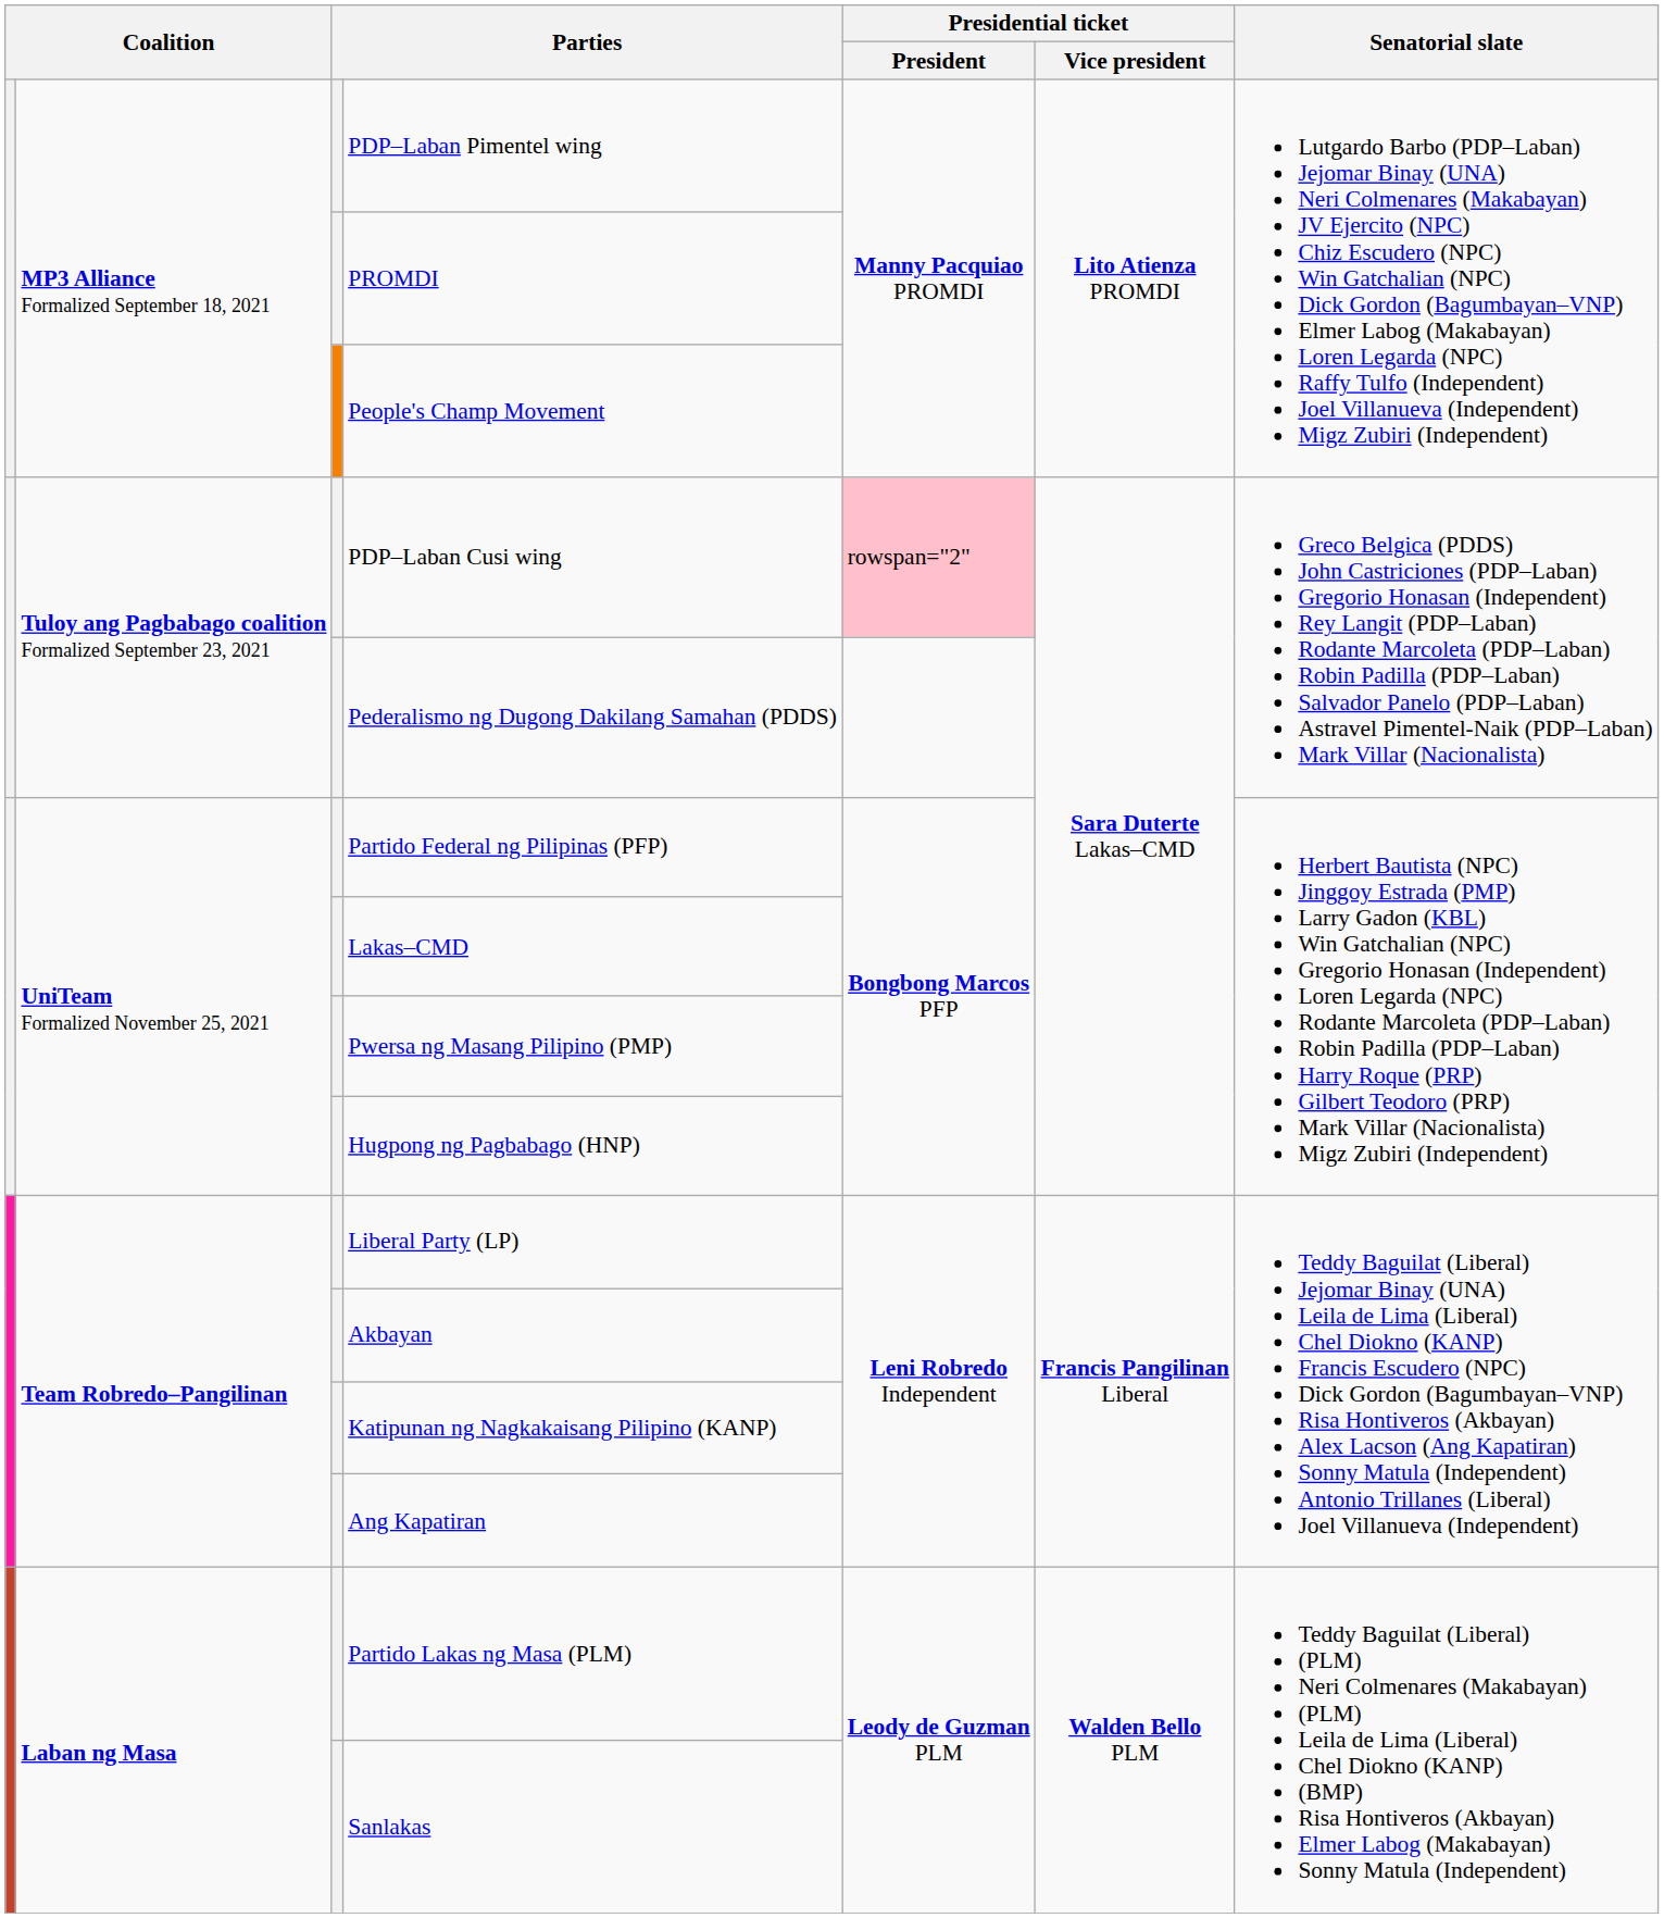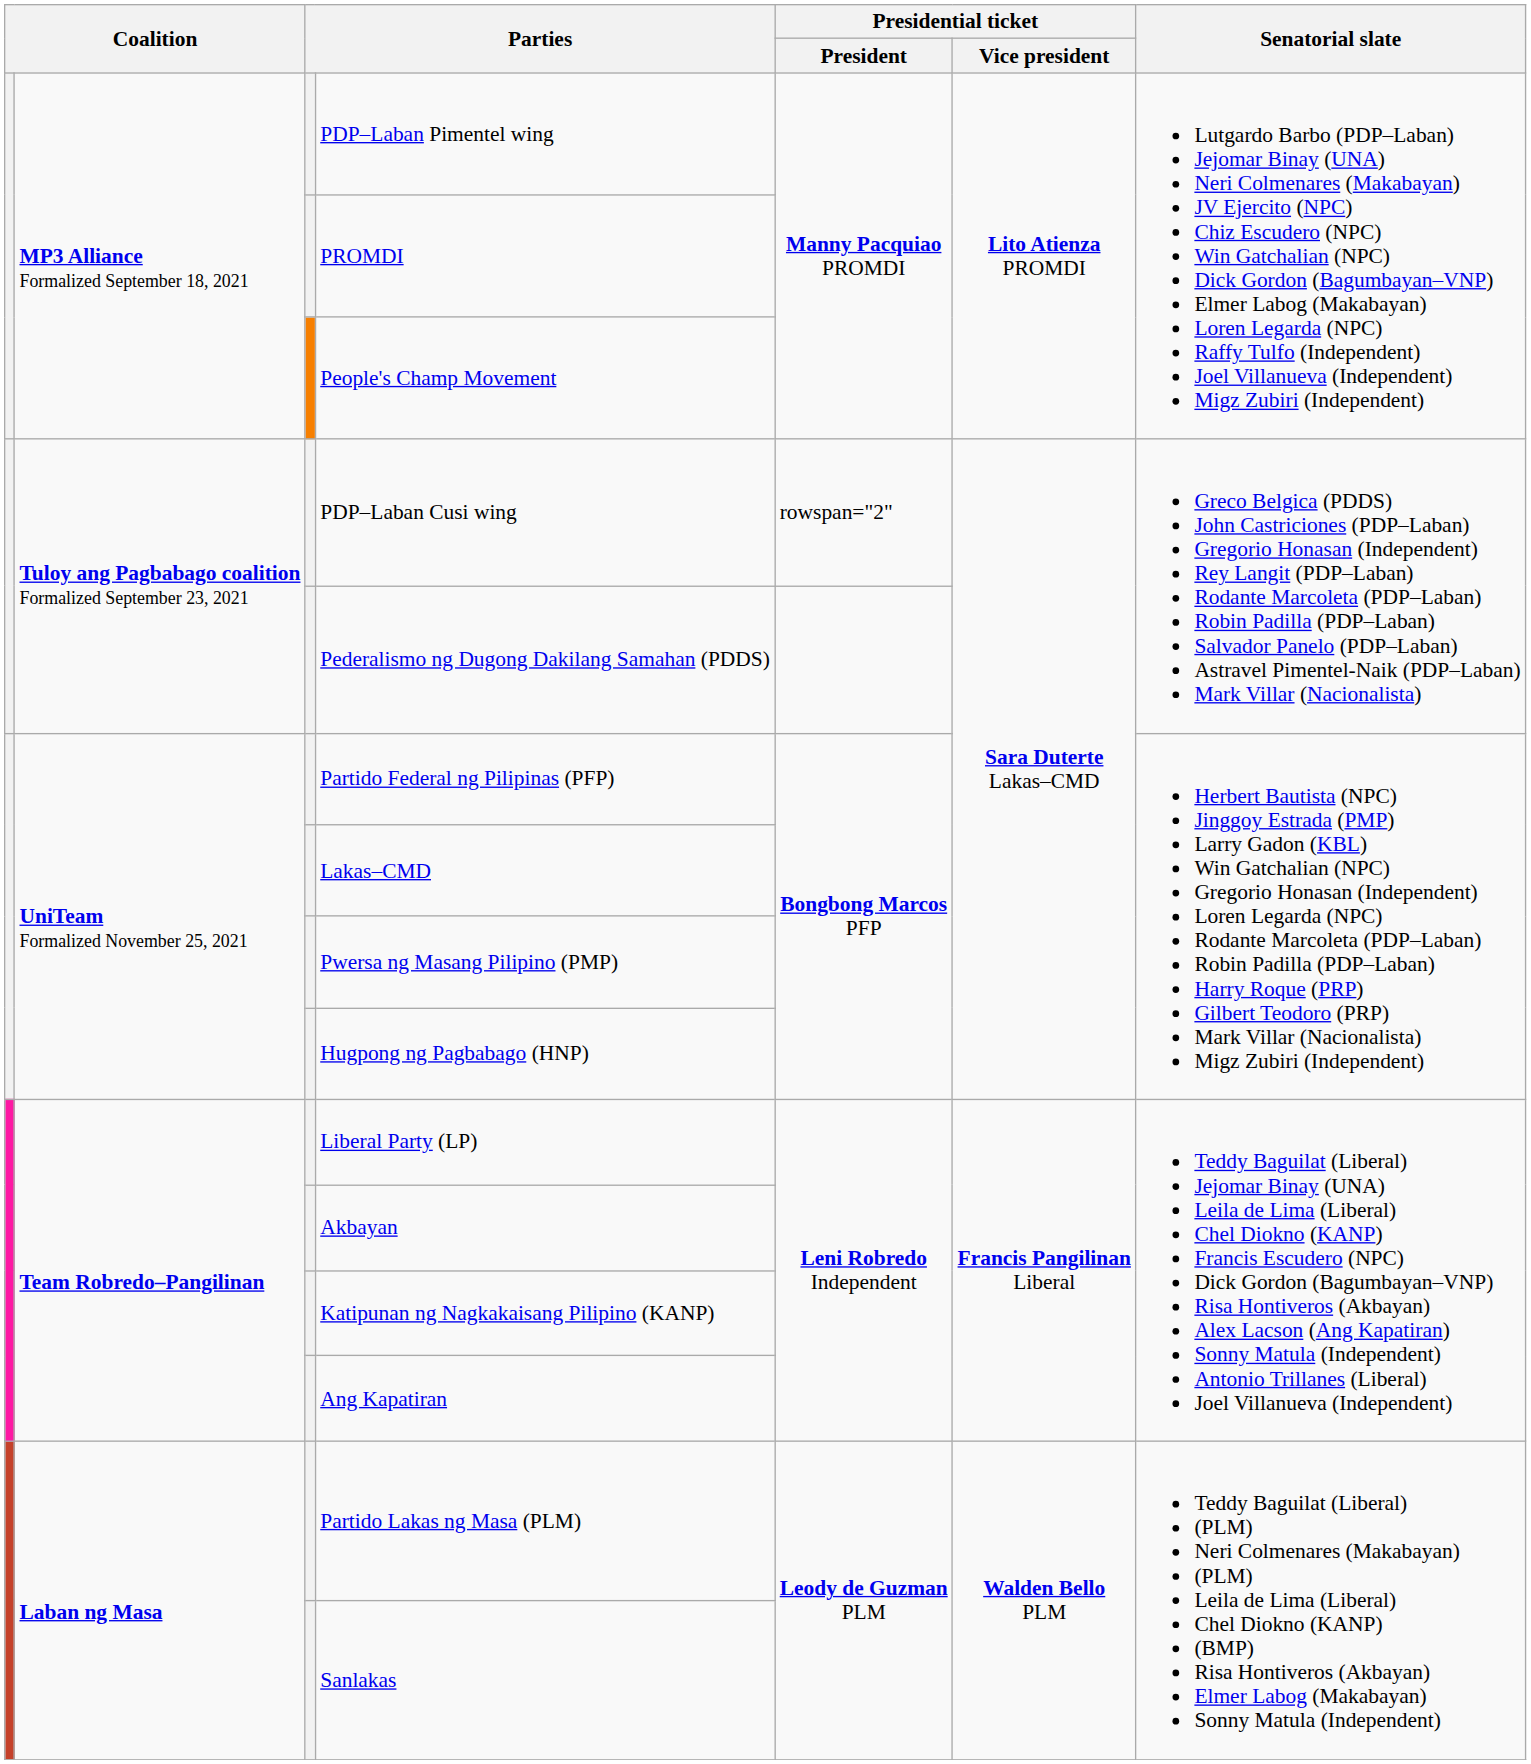PDP–Laban Cusi wing | Presidential ticket / President: pink background -> no background
